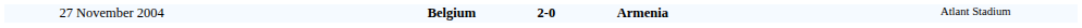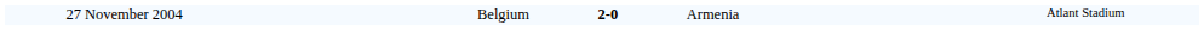Belgium | column 2: bold -> normal
Belgium | column 4: bold -> normal
